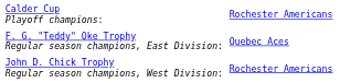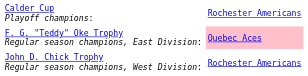row 2 | column 2: no background -> pink background
